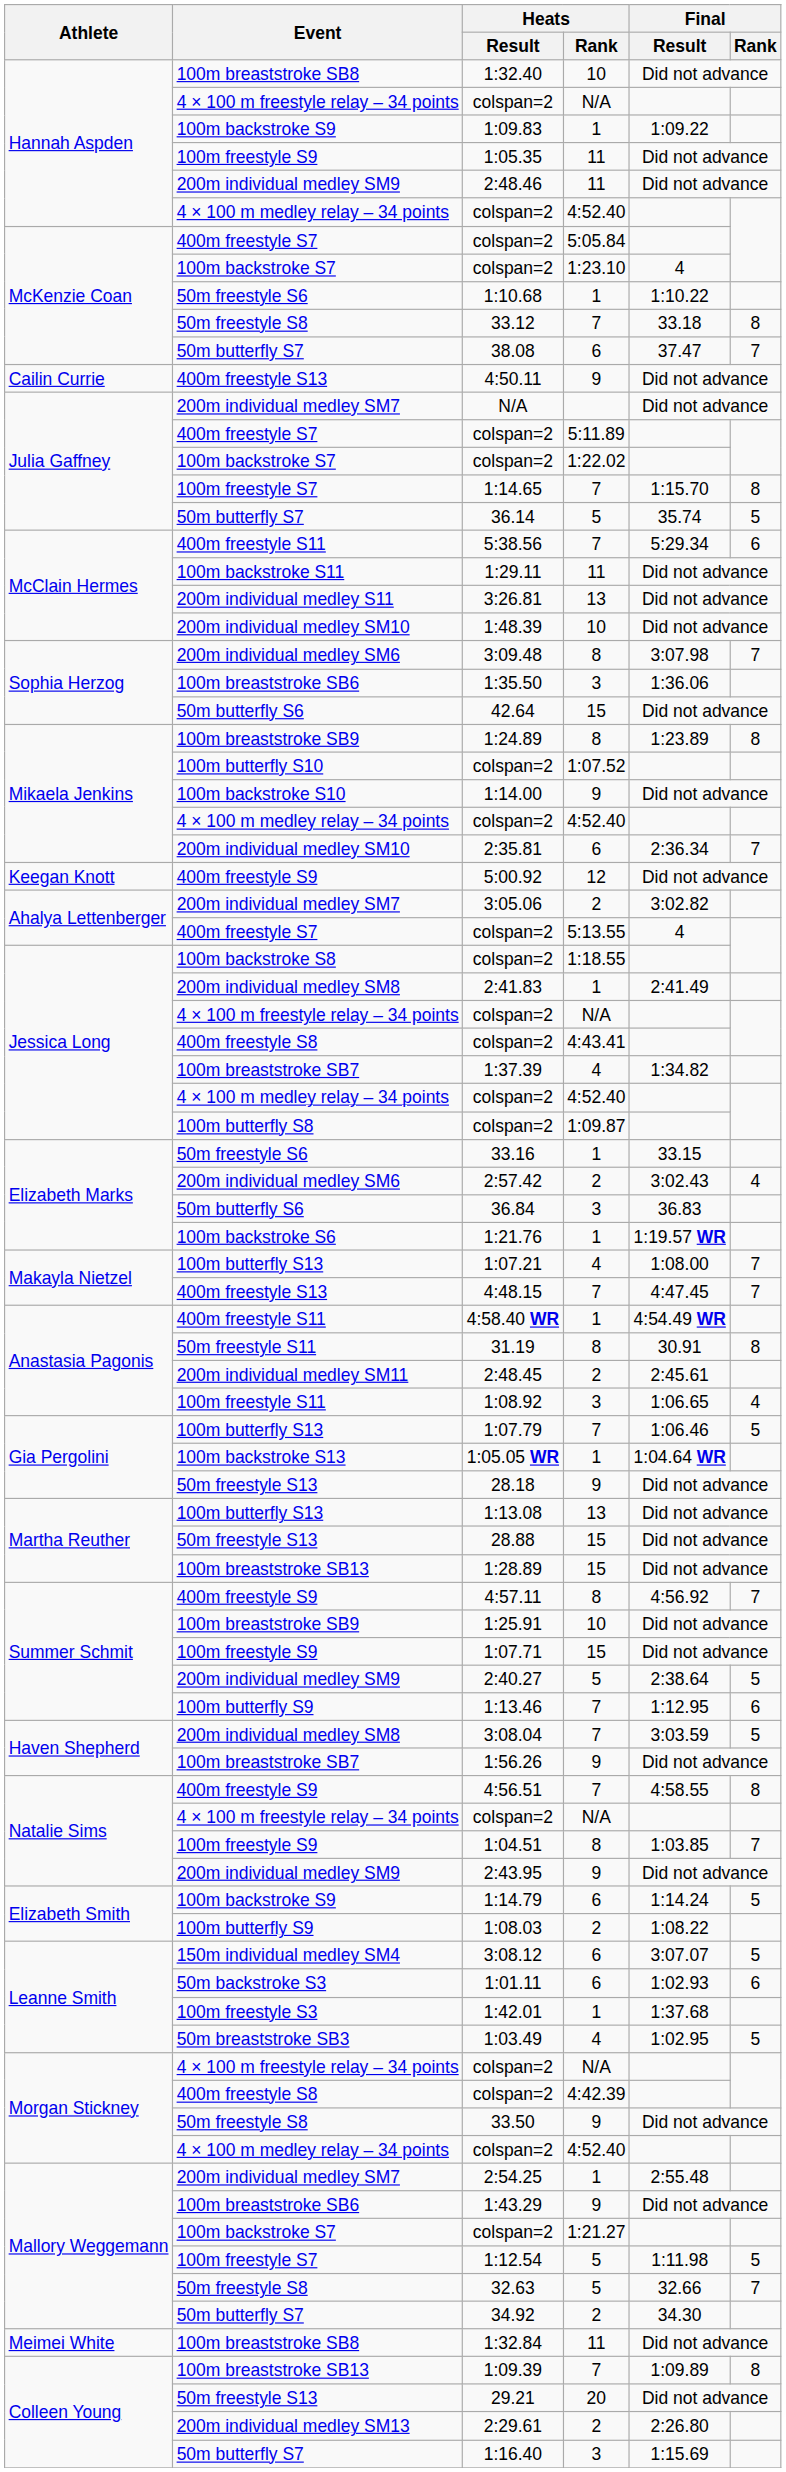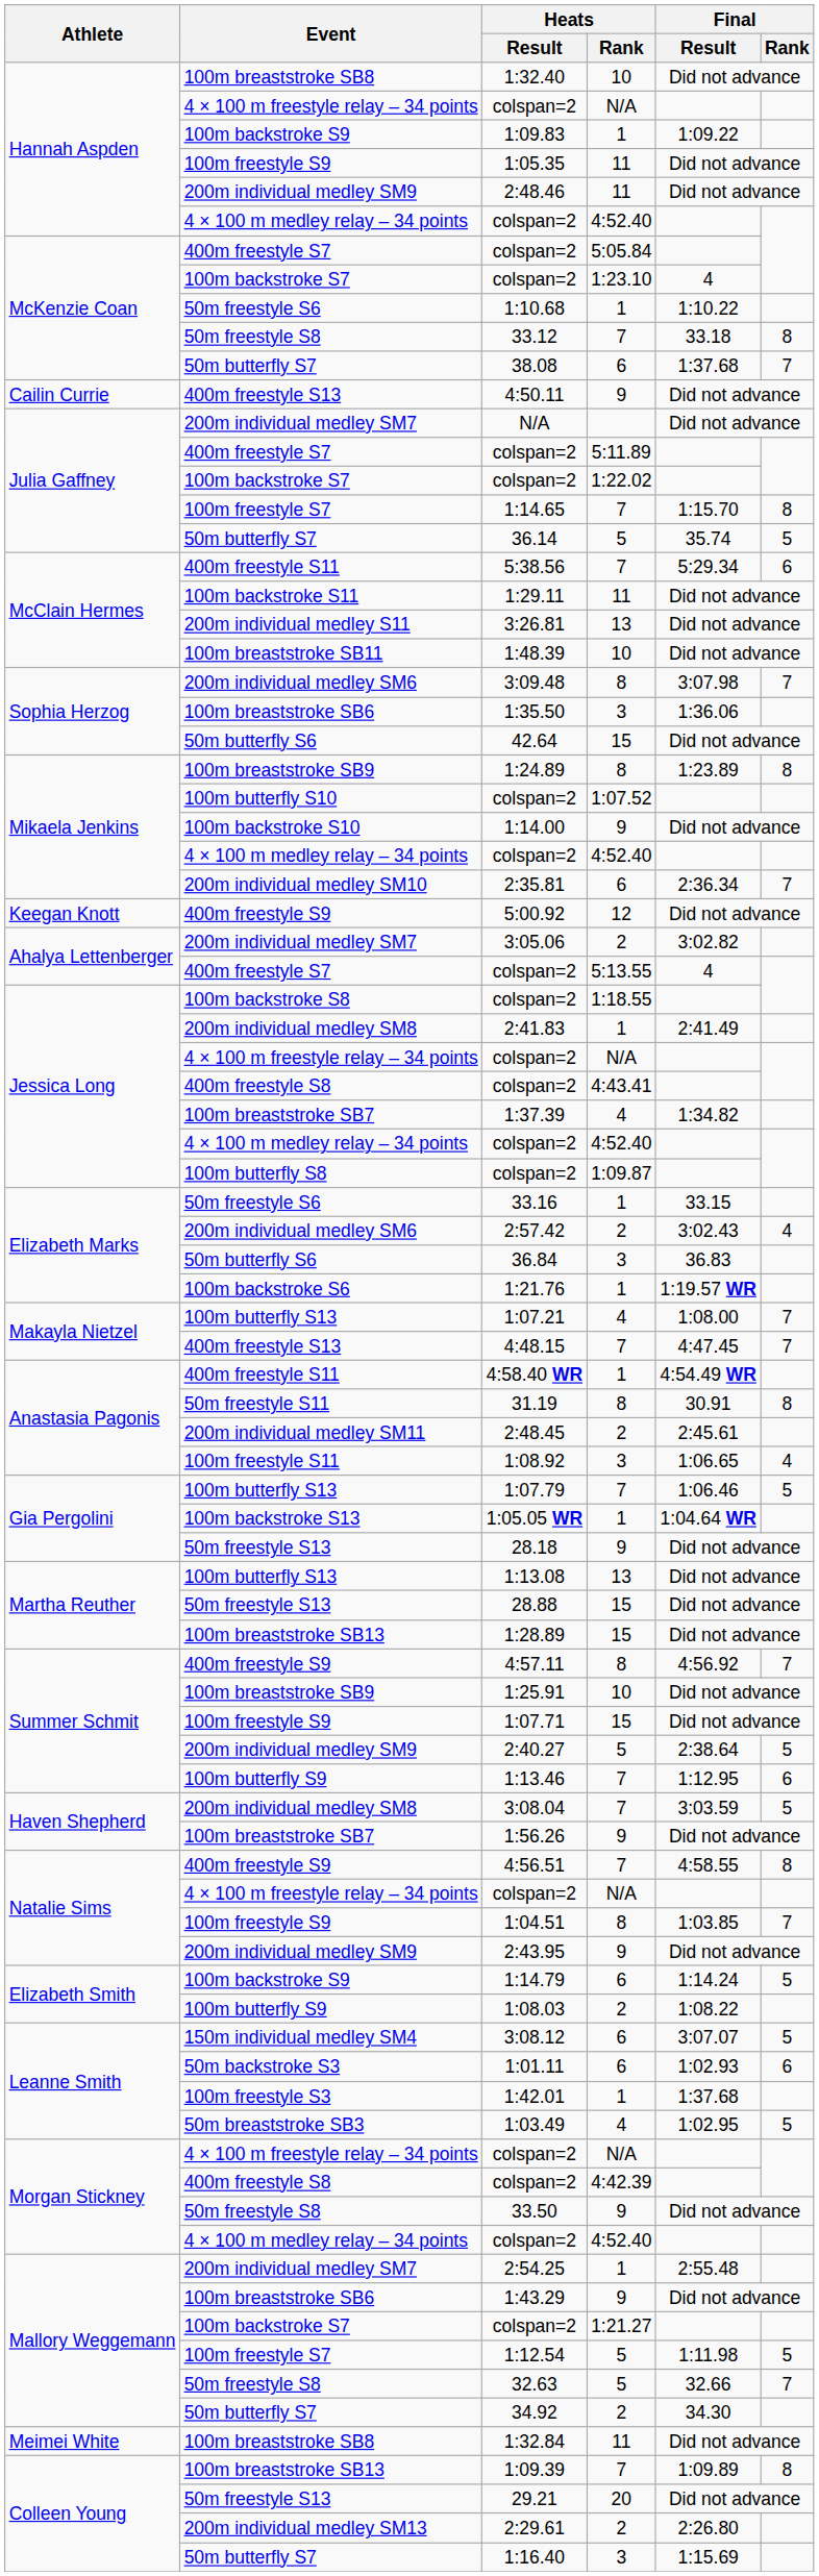38.08 | Final / Result: 37.47 -> 1:37.68
1:48.39 | Event: 200m individual medley SM10 -> 100m breaststroke SB11
